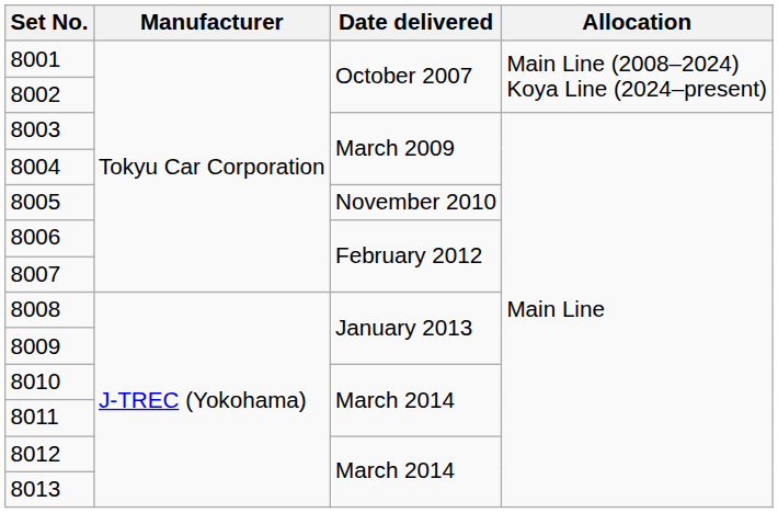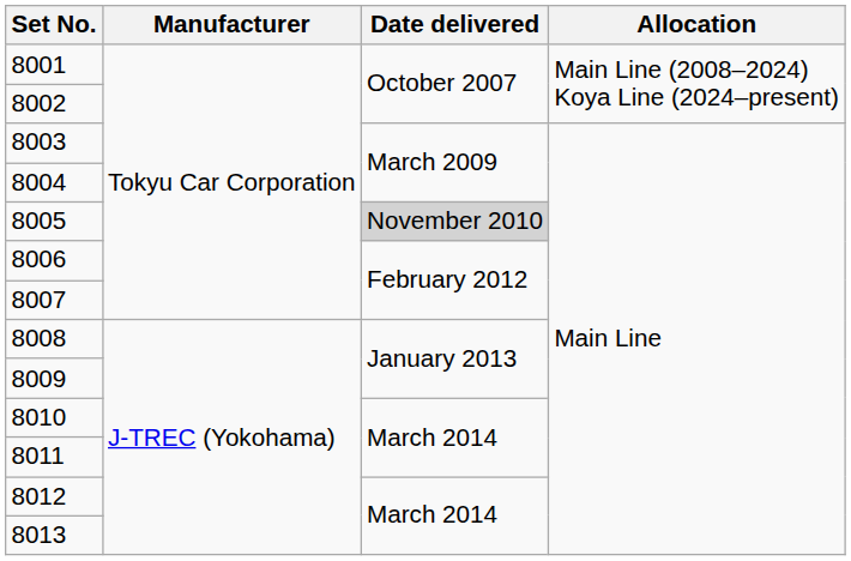8005 | Date delivered: no background -> lightgrey background
